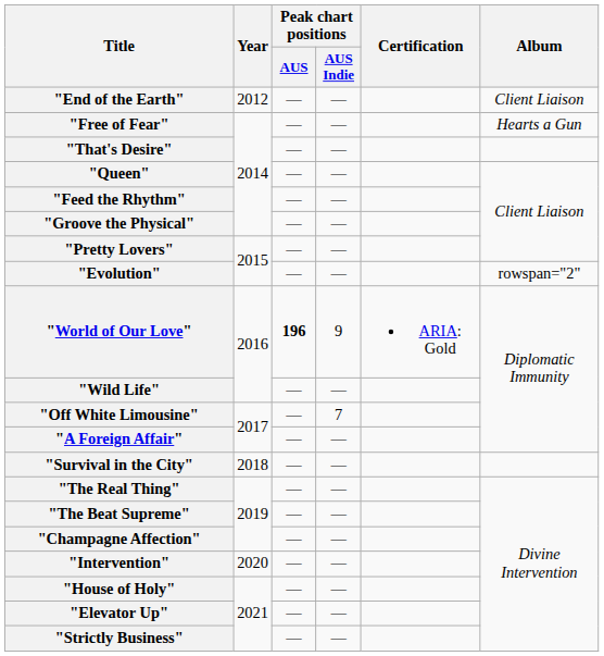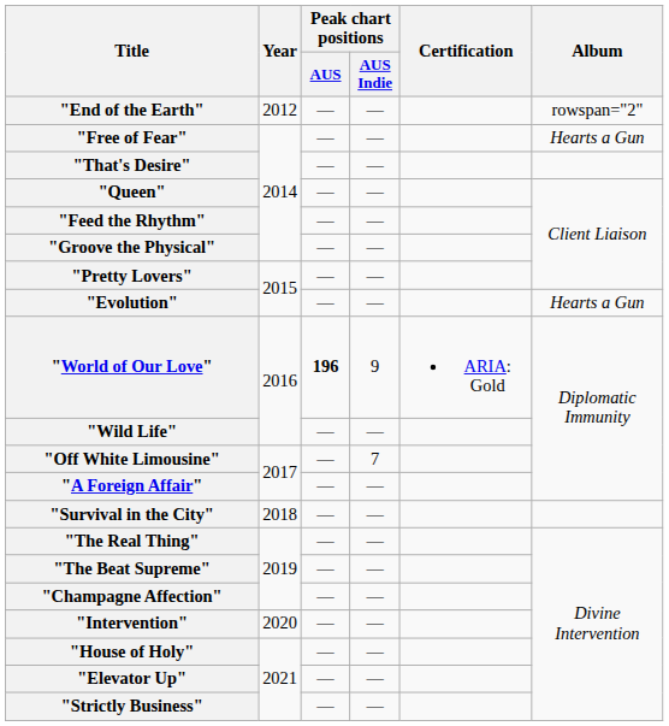"End of the Earth" | Album: Client Liaison -> rowspan="2"
"Evolution" | Album: rowspan="2" -> Hearts a Gun
